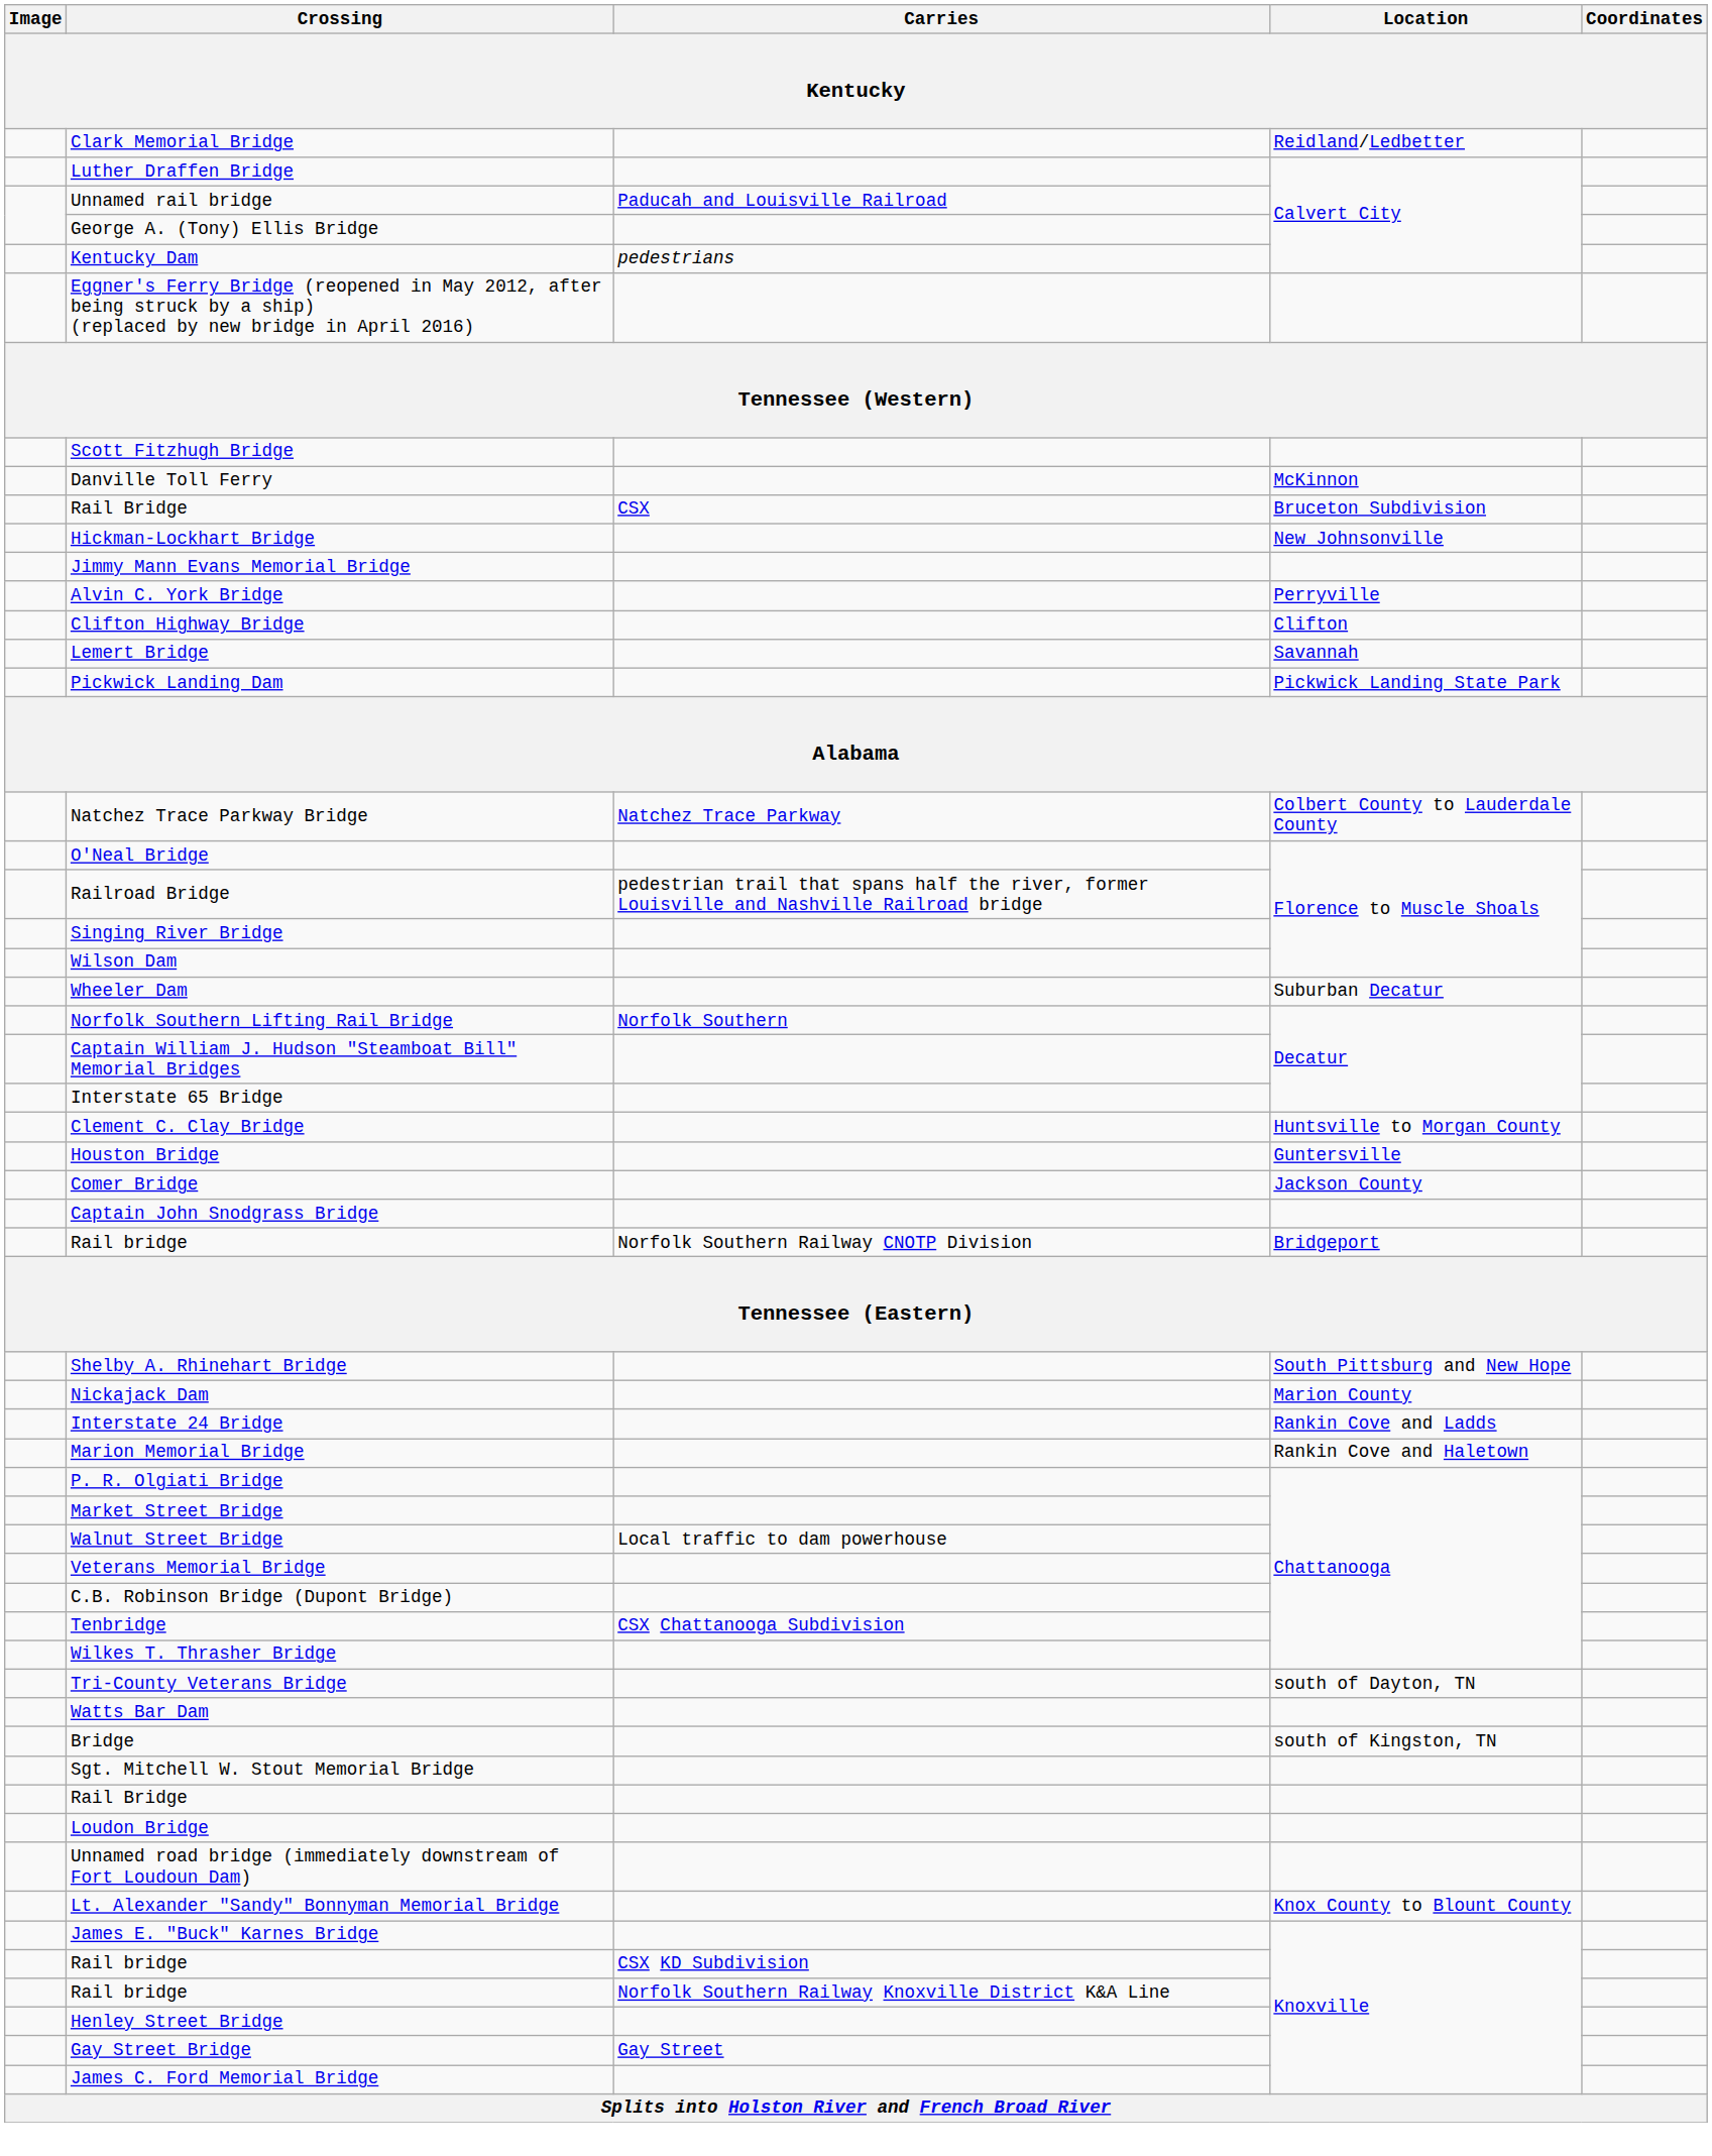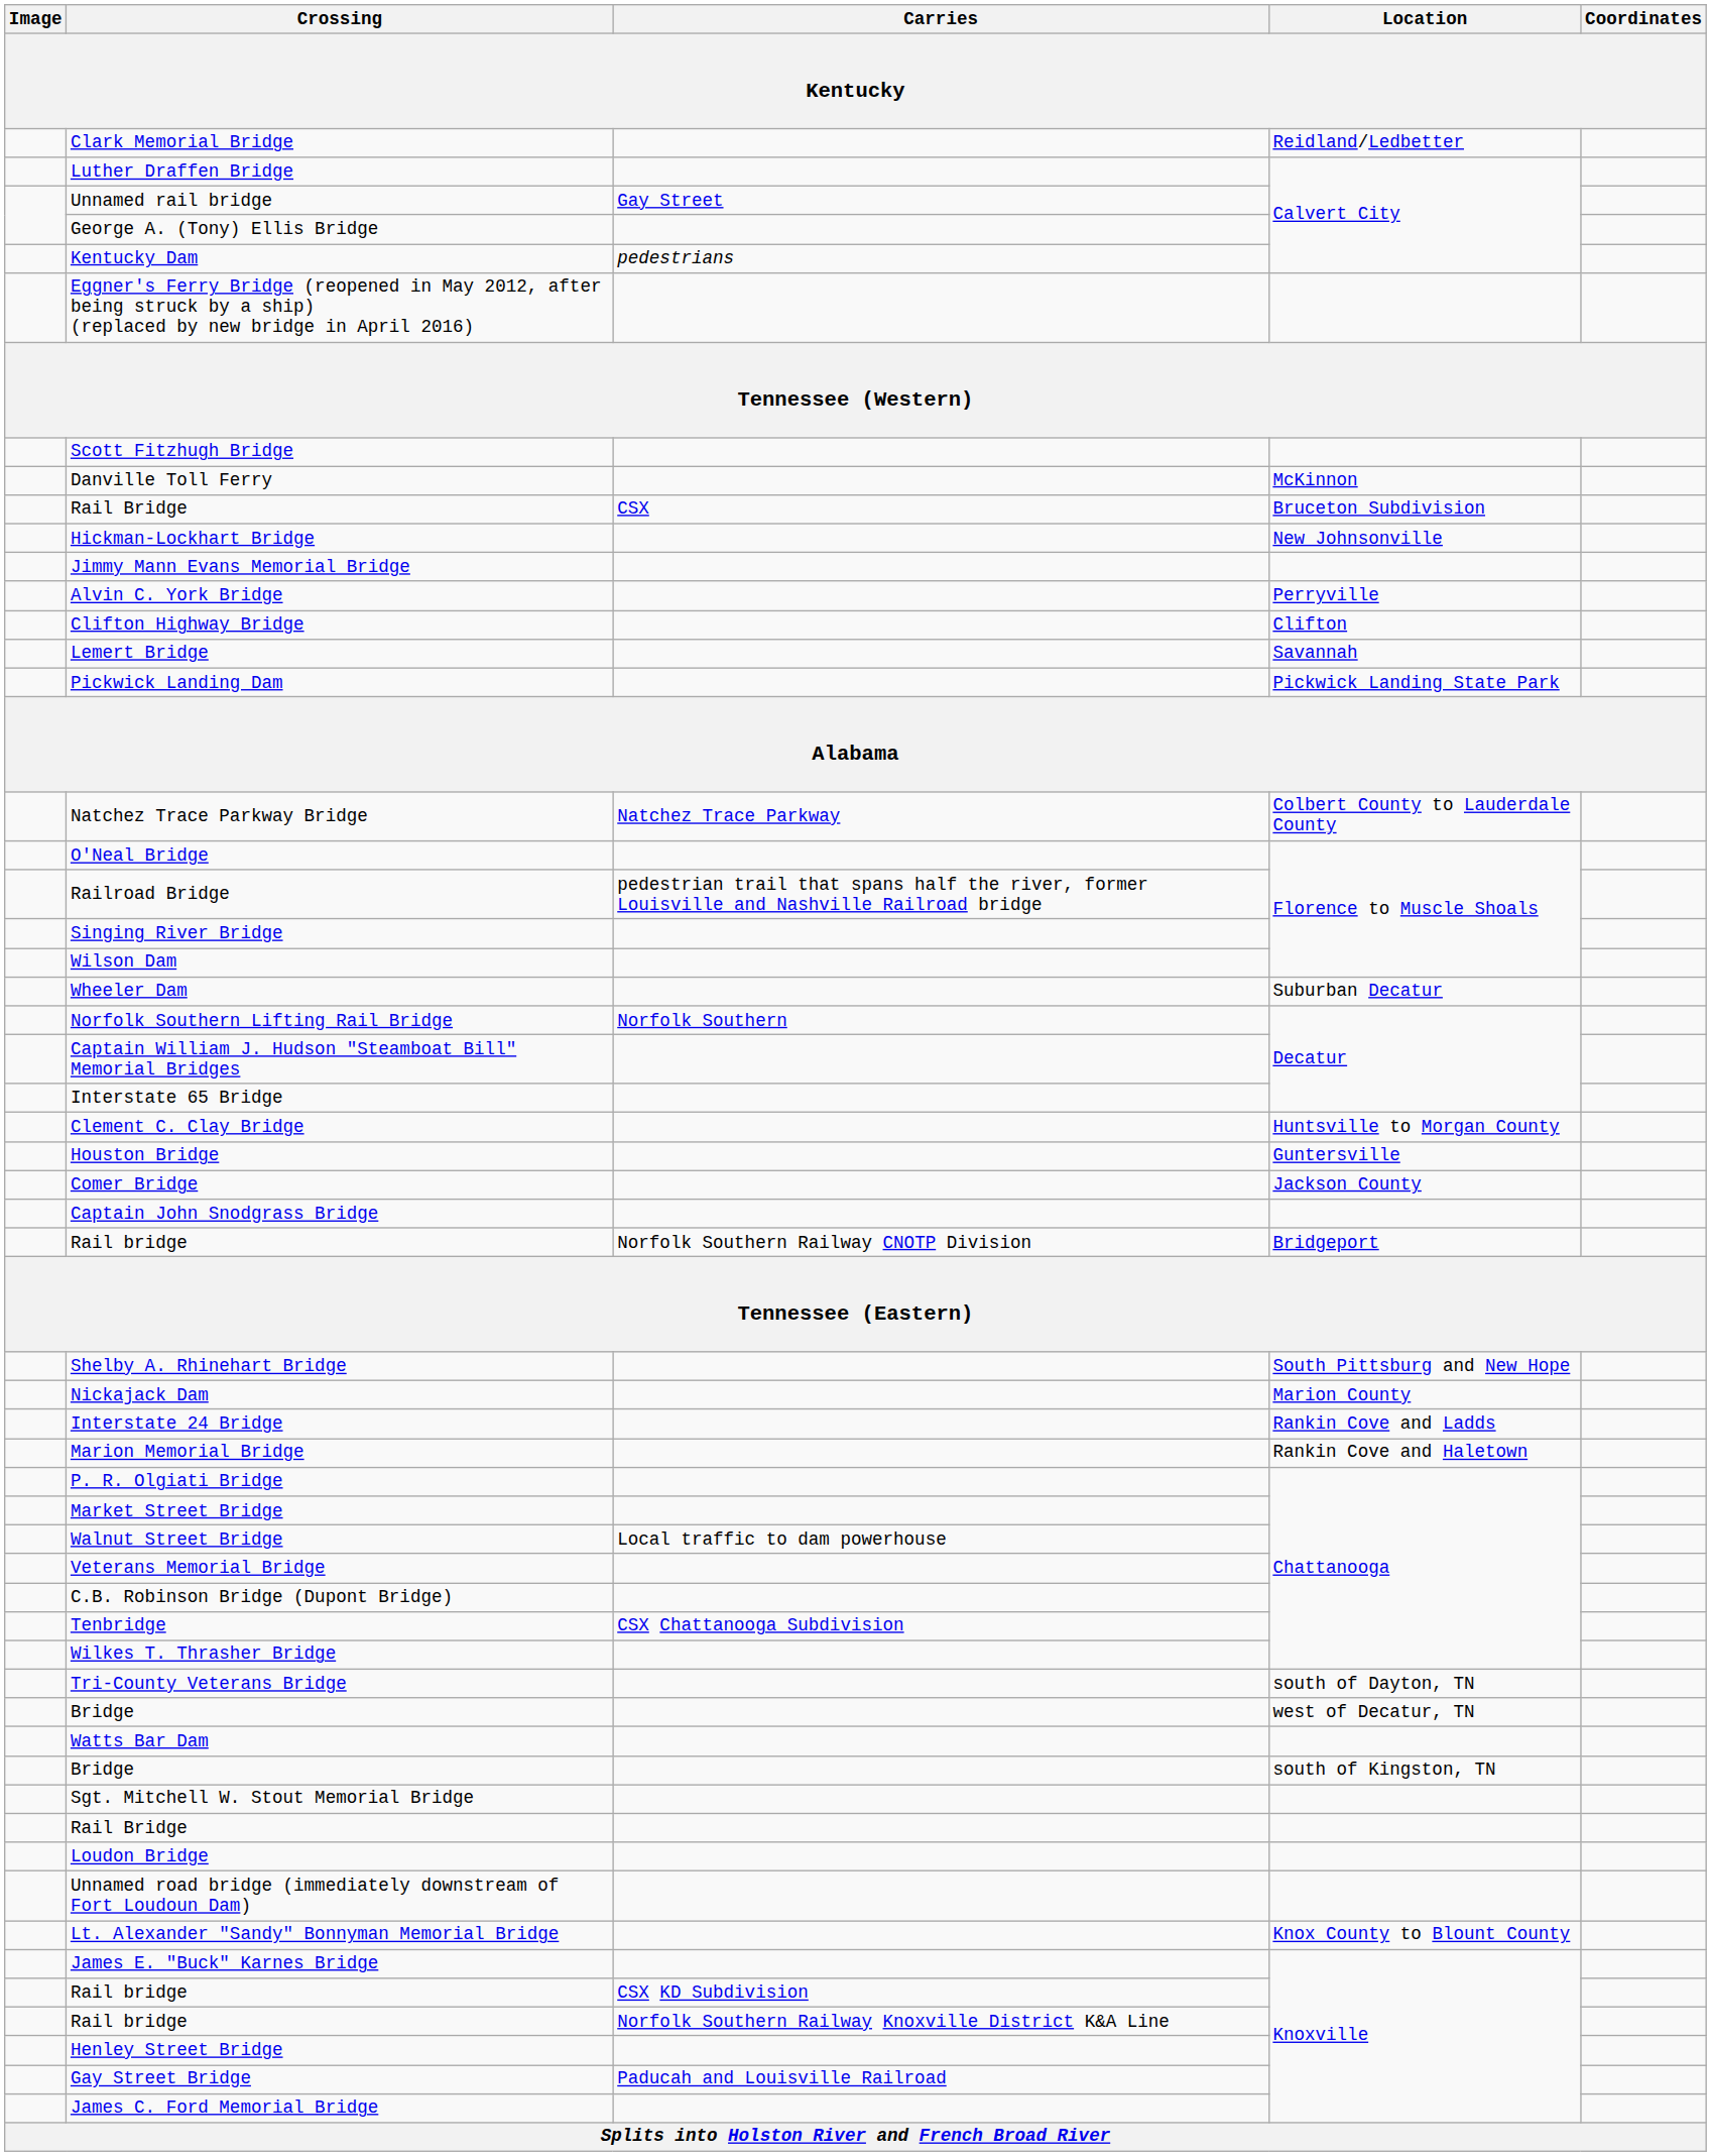Unnamed rail bridge | Carries: Paducah and Louisville Railroad -> Gay Street
+ row: Bridge | west of Decatur, TN
Gay Street Bridge | Carries: Gay Street -> Paducah and Louisville Railroad
